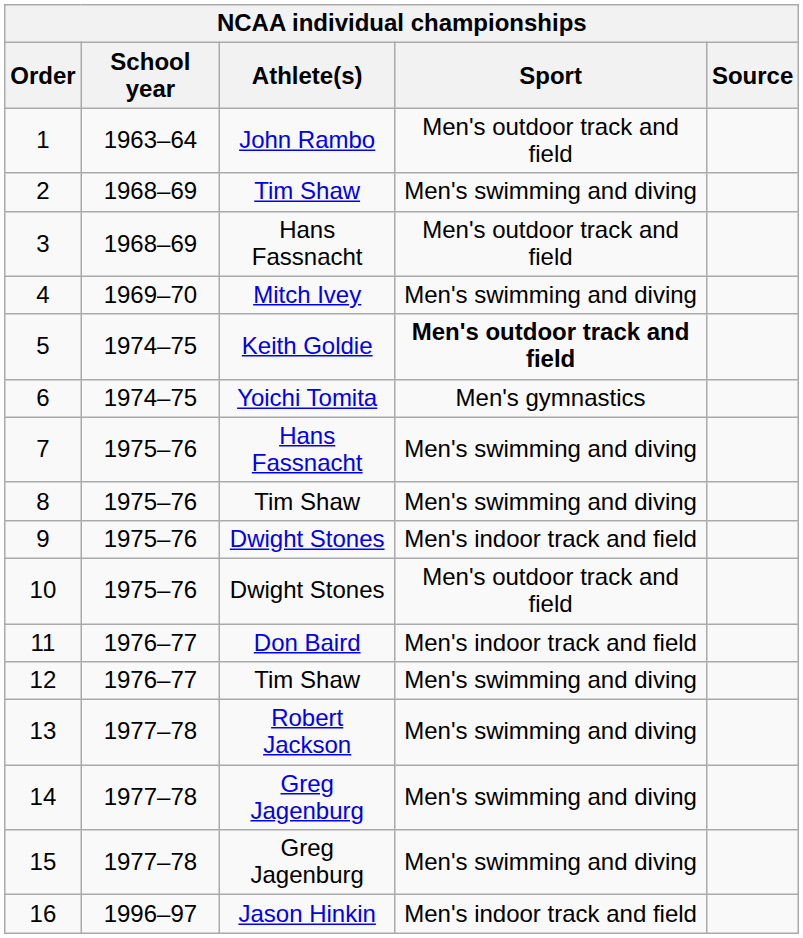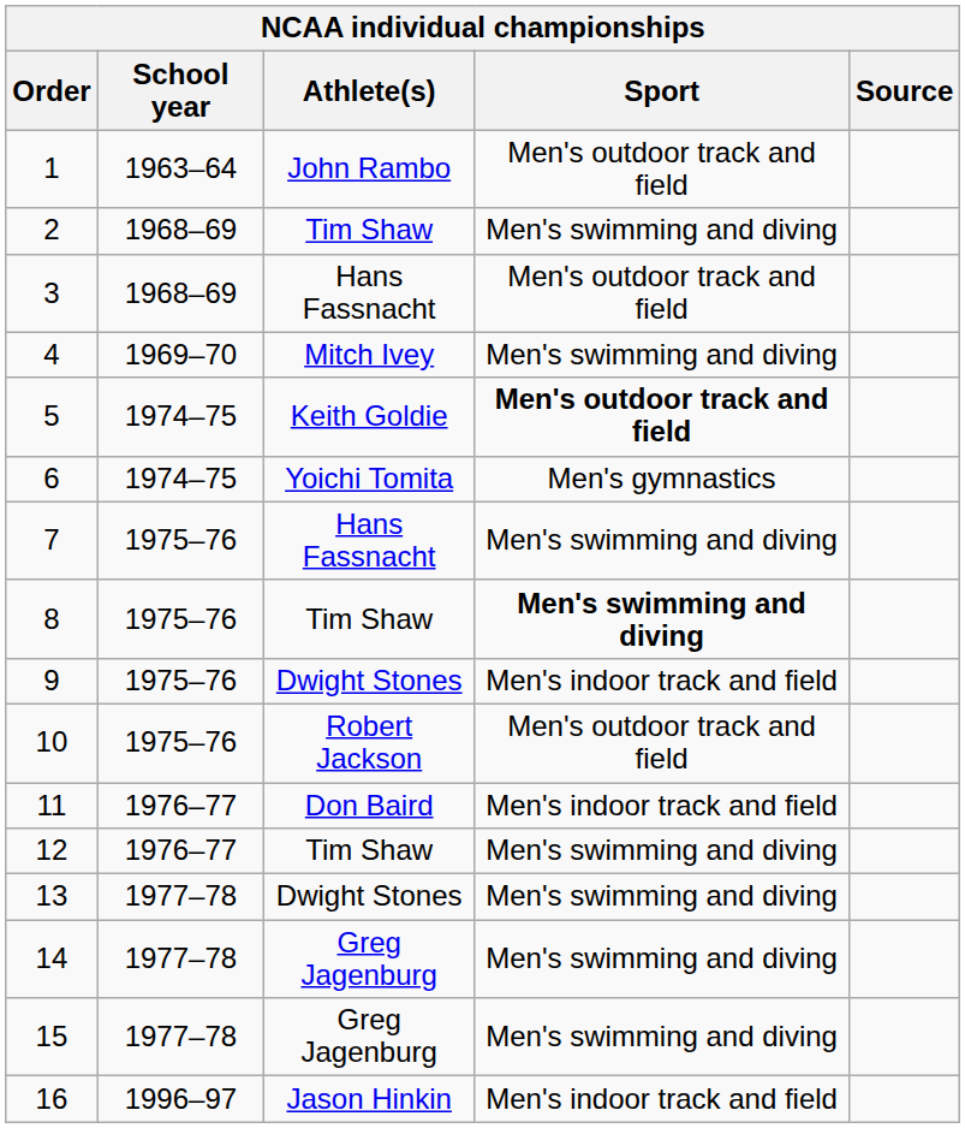8 | Sport: normal -> bold
10 | Athlete(s): Dwight Stones -> Robert Jackson
13 | Athlete(s): Robert Jackson -> Dwight Stones
